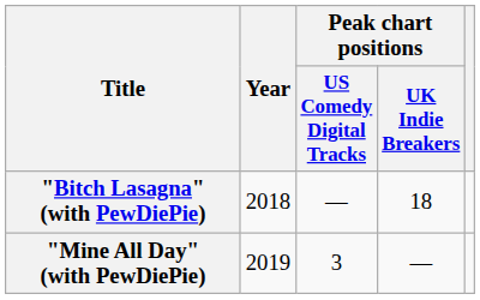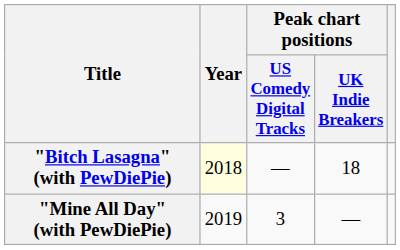"Bitch Lasagna" (with PewDiePie) | Year: no background -> lightyellow background
